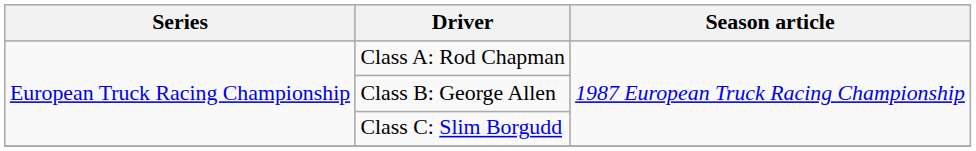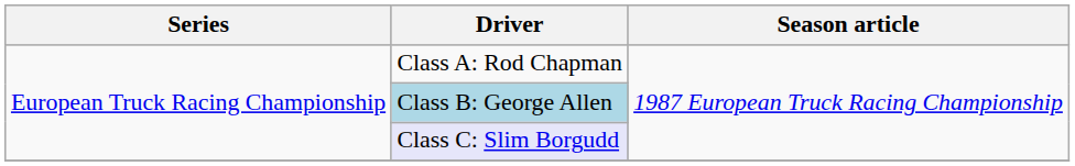Class B: George Allen | Driver: no background -> lightblue background
Class C: Slim Borgudd | Driver: no background -> lavender background
